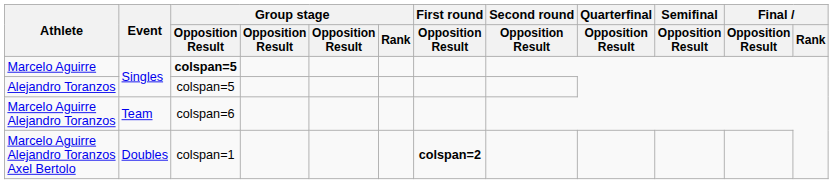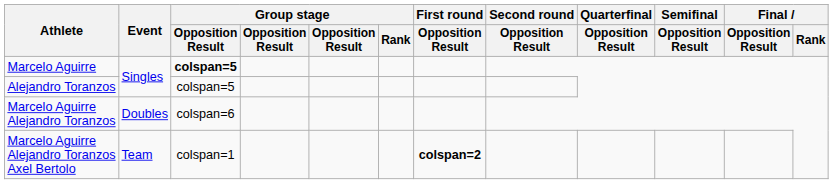Marcelo Aguirre Alejandro Toranzos | Event: Team -> Doubles
Marcelo Aguirre Alejandro Toranzos Axel Bertolo | Event: Doubles -> Team
